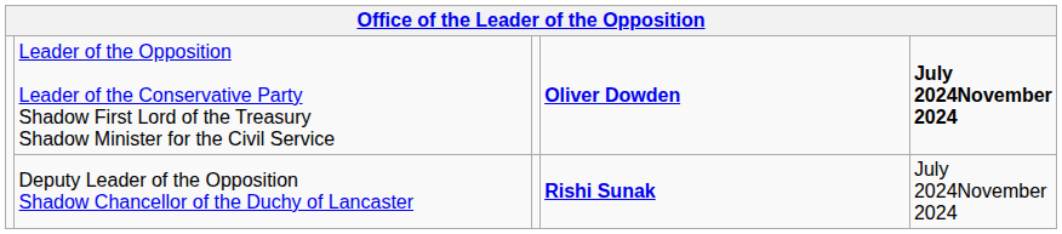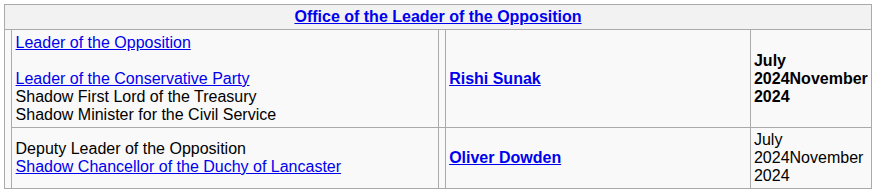row 2 | column 4: Oliver Dowden -> Rishi Sunak
row 3 | column 4: Rishi Sunak -> Oliver Dowden
